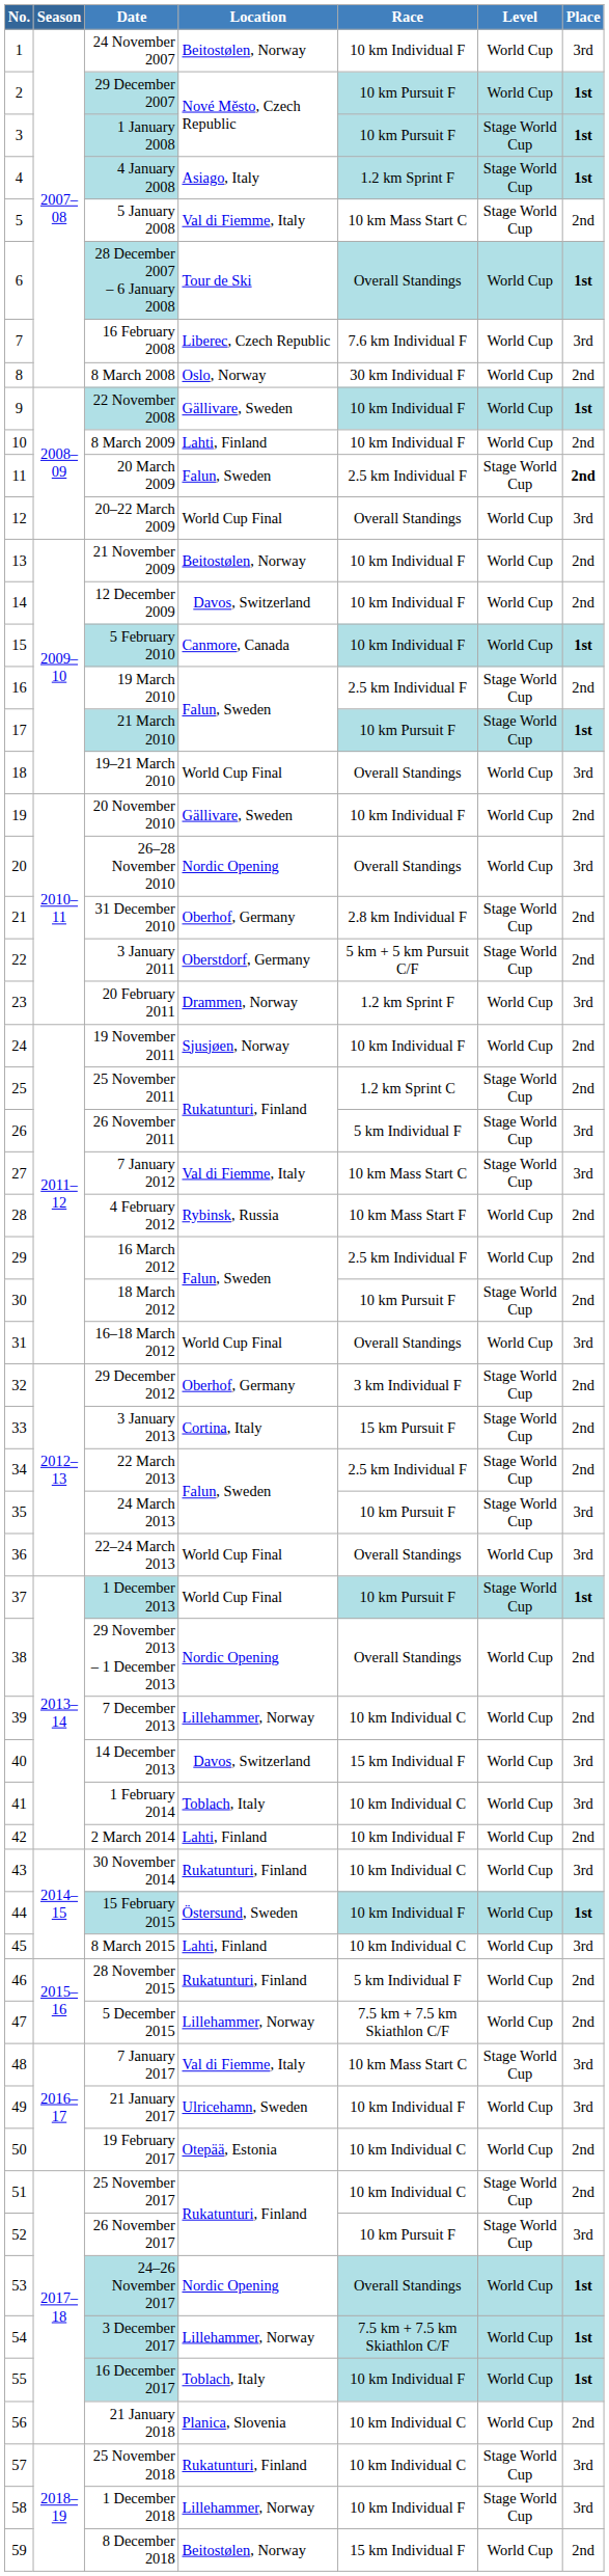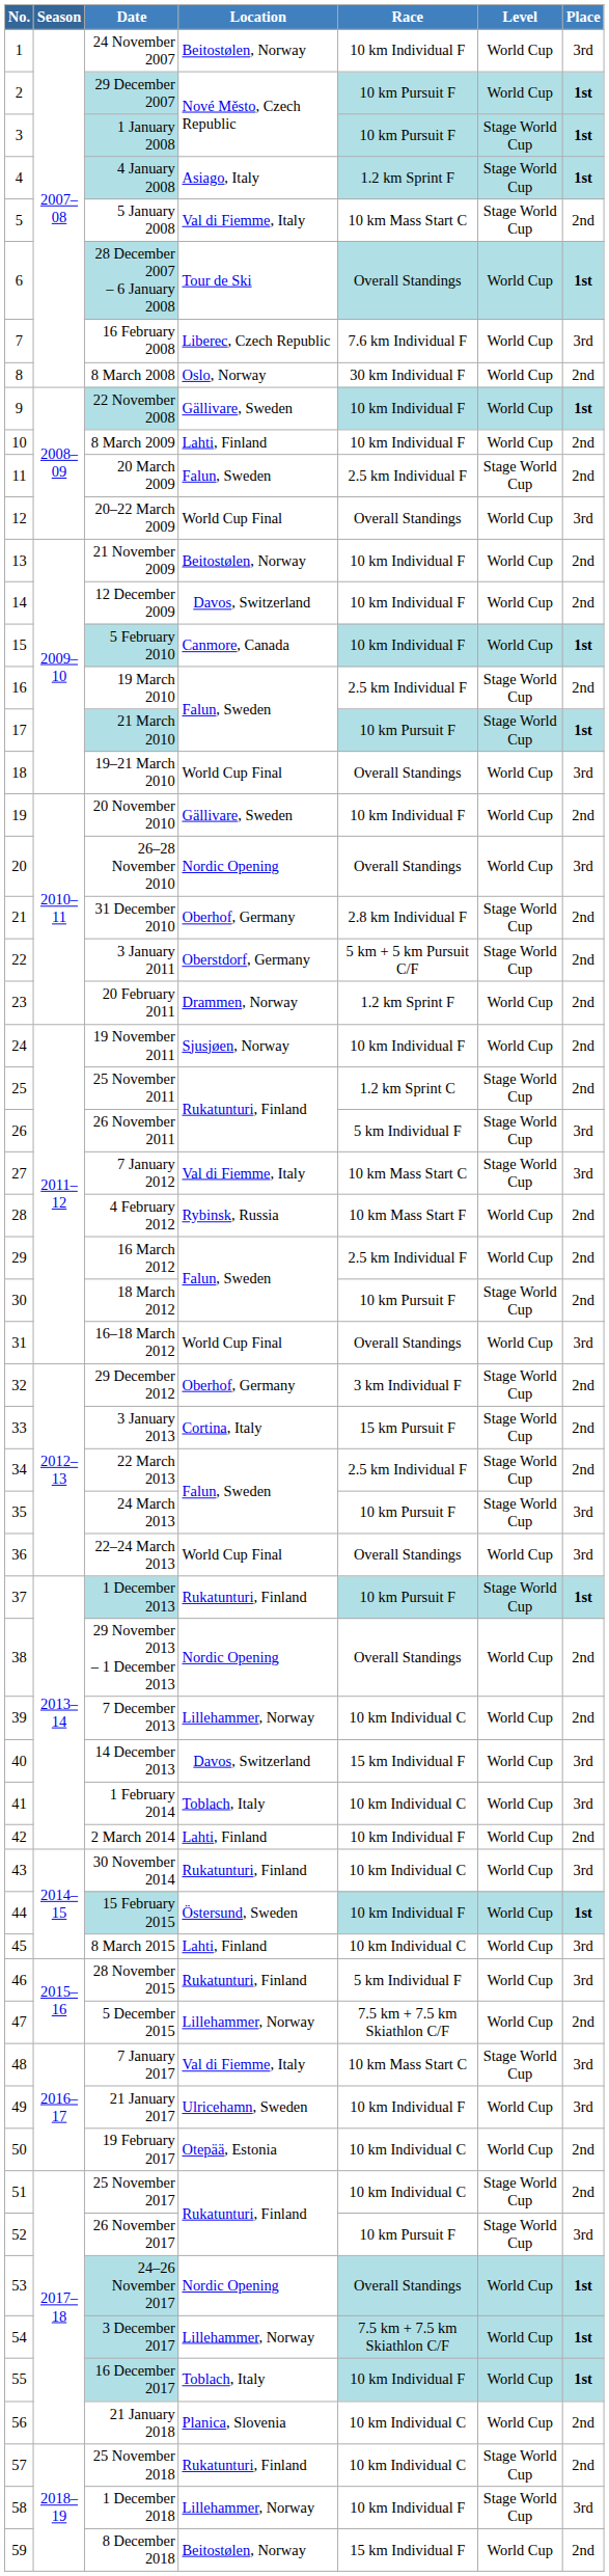20 March 2009 | Place: bold -> normal
20 February 2011 | Place: 3rd -> 2nd
1 December 2013 | Location: World Cup Final -> Rukatunturi, Finland
28 November 2015 | Place: 2nd -> 3rd
25 November 2018 | Place: 3rd -> 2nd
